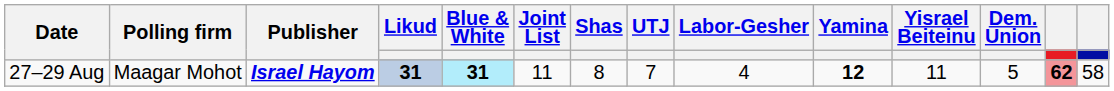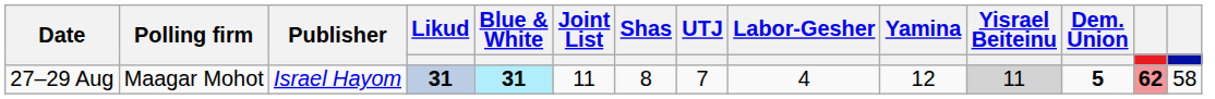27–29 Aug | Publisher: bold -> normal
27–29 Aug | Yamina: bold -> normal
27–29 Aug | Yisrael Beiteinu: no background -> lightgrey background
27–29 Aug | Dem. Union: normal -> bold
